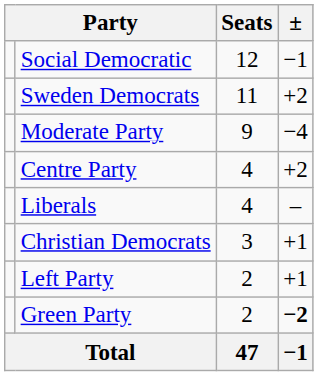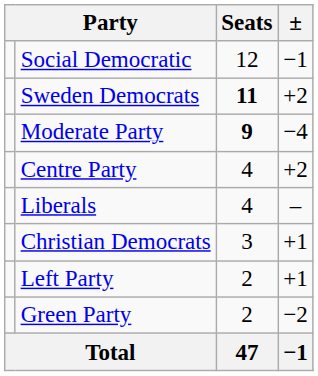Sweden Democrats | Seats: normal -> bold
Moderate Party | Seats: normal -> bold
Green Party | ±: bold -> normal
